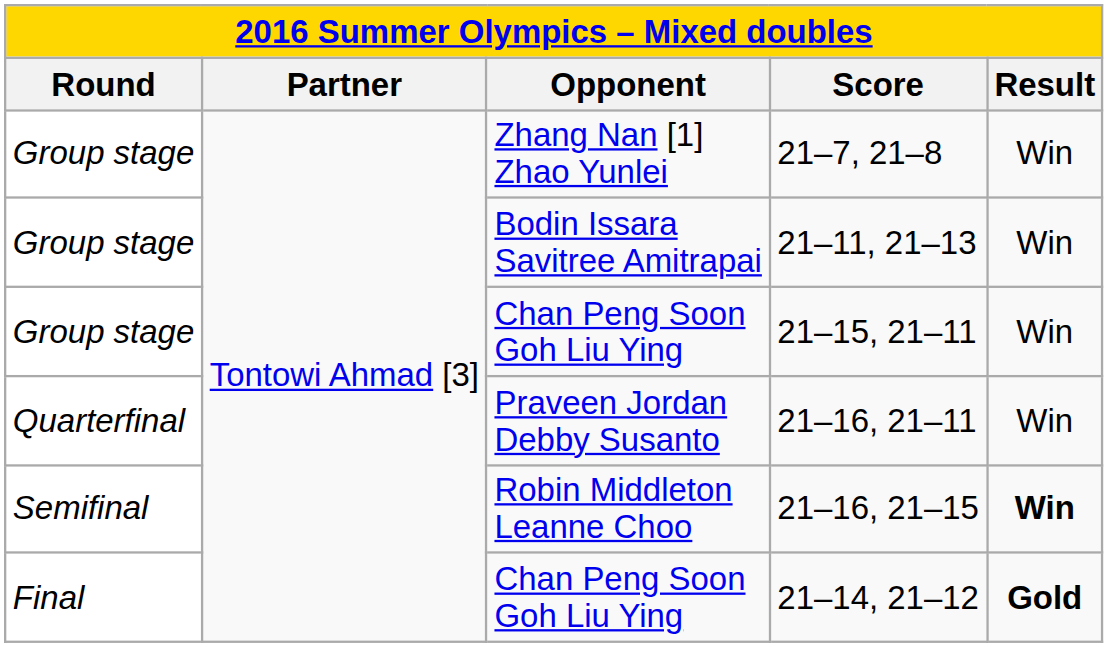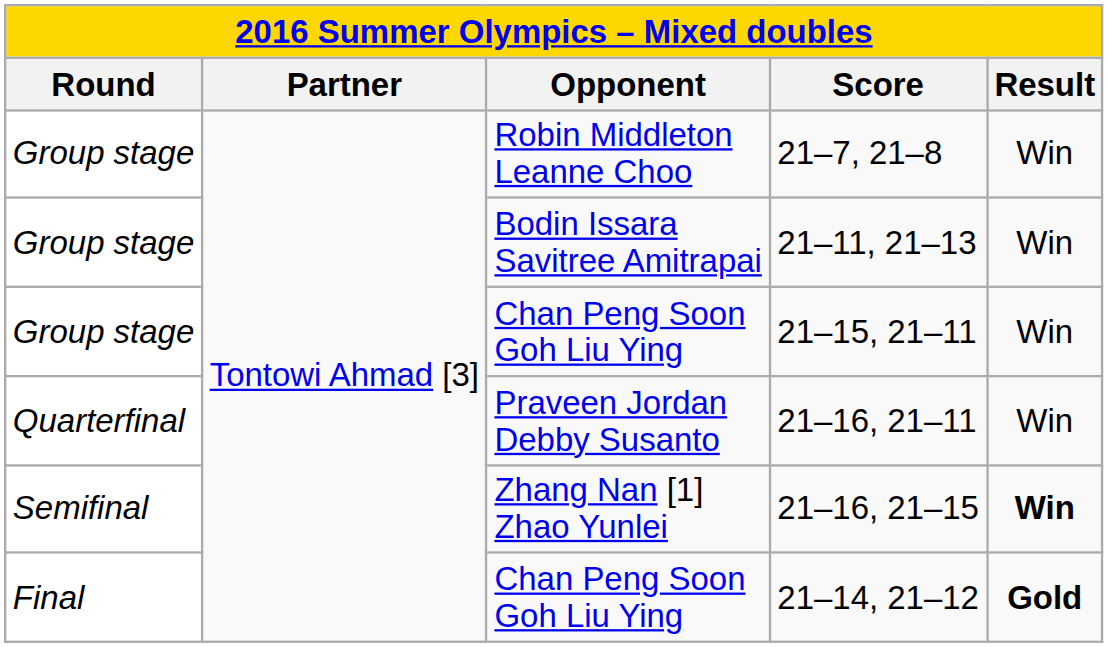21–7, 21–8 | Opponent: Zhang Nan [1] Zhao Yunlei -> Robin Middleton Leanne Choo
21–16, 21–15 | Opponent: Robin Middleton Leanne Choo -> Zhang Nan [1] Zhao Yunlei
